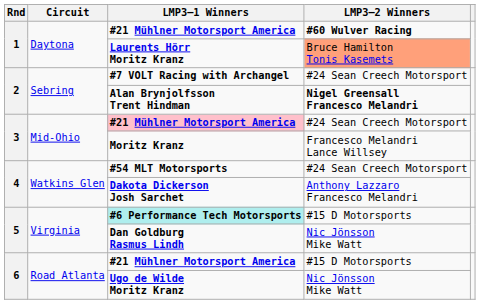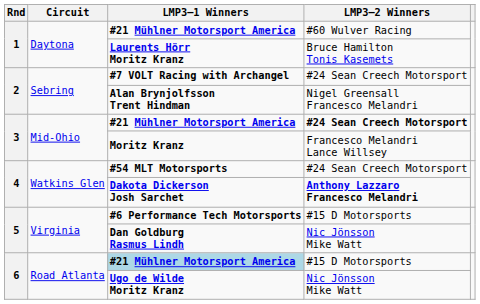#21 Mühlner Motorsport America / #60 Wulver Racing | LMP3–2 Winners: bold -> normal
Laurents Hörr Moritz Kranz | LMP3–2 Winners: lightsalmon background -> no background
Alan Brynjolfsson Trent Hindman | LMP3–2 Winners: bold -> normal
#21 Mühlner Motorsport America / #24 Sean Creech Motorsport | LMP3–1 Winners: pink background -> no background
#21 Mühlner Motorsport America / #24 Sean Creech Motorsport | LMP3–2 Winners: normal -> bold
Dakota Dickerson Josh Sarchet | LMP3–2 Winners: normal -> bold
#6 Performance Tech Motorsports | LMP3–1 Winners: paleturquoise background -> no background
#21 Mühlner Motorsport America / #15 D Motorsports | LMP3–1 Winners: no background -> lightblue background
